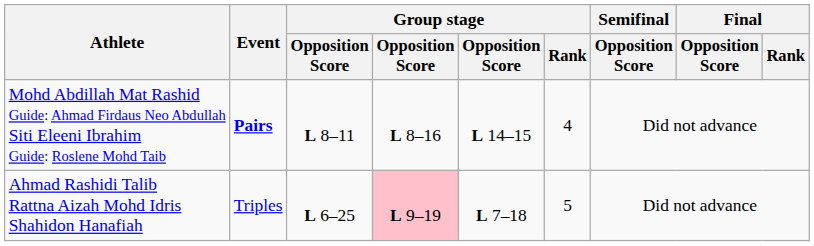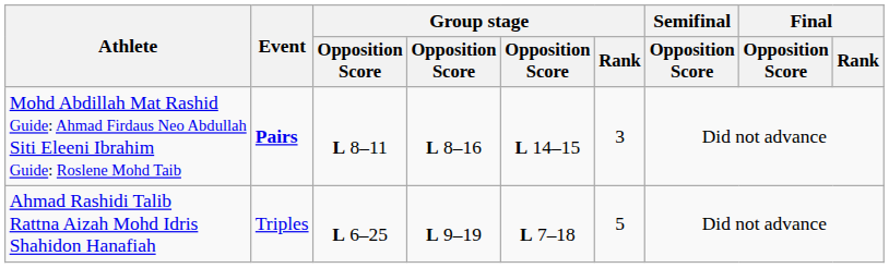row 3 | Group stage / Rank: 4 -> 3
row 4 | column 4: pink background -> no background
